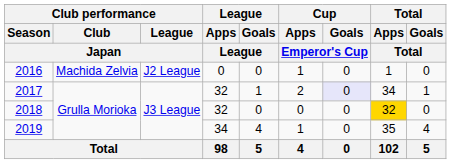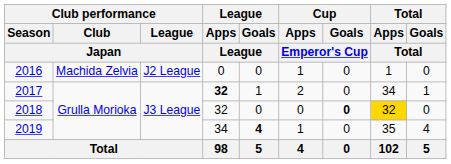2017 | League / Apps / League: normal -> bold
2017 | Cup / Goals / Emperor's Cup: lavender background -> no background
2018 | Cup / Goals / Emperor's Cup: normal -> bold
2019 | League / Goals / League: normal -> bold
